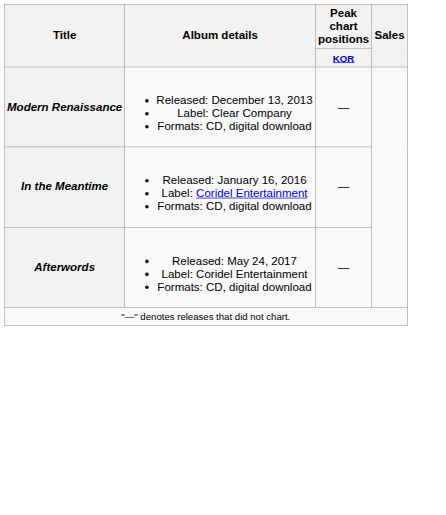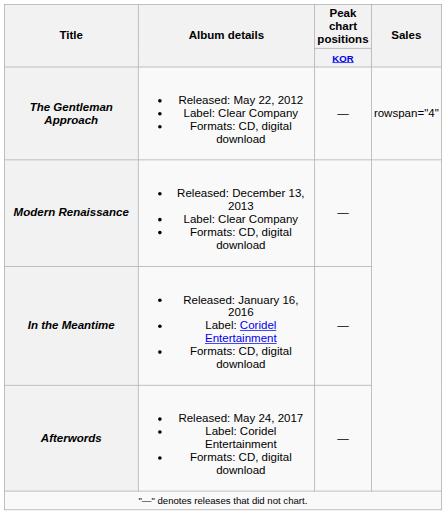+ row: The Gentleman Approach | Released: May 22, 2012 Label: Clear Company Formats: CD, digital download | — | rowspan="4"
